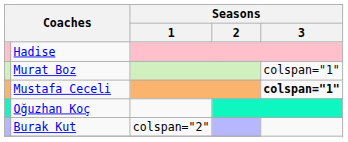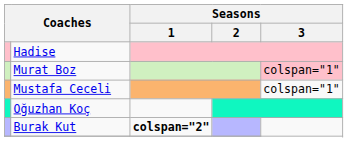Murat Boz | Seasons / 3: no background -> pink background
Mustafa Ceceli | Seasons / 3: bold -> normal
Burak Kut | Seasons / 1: normal -> bold
